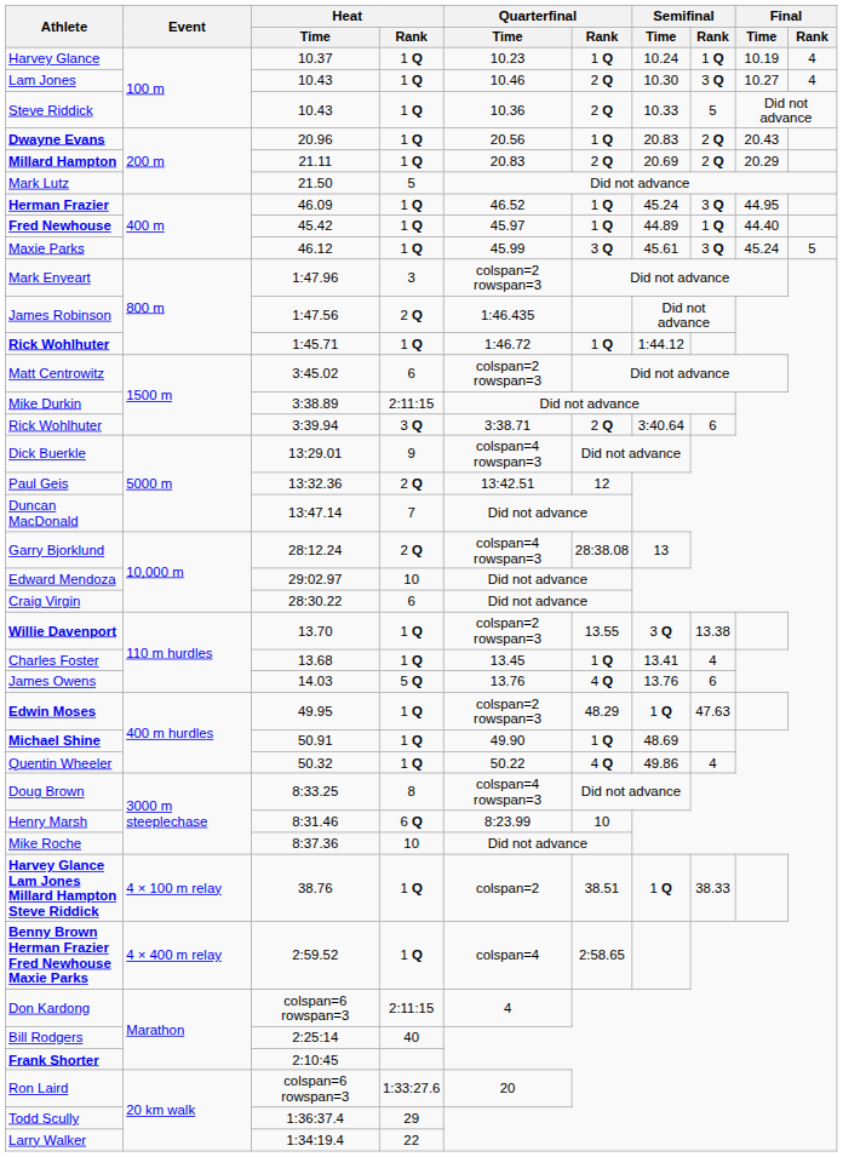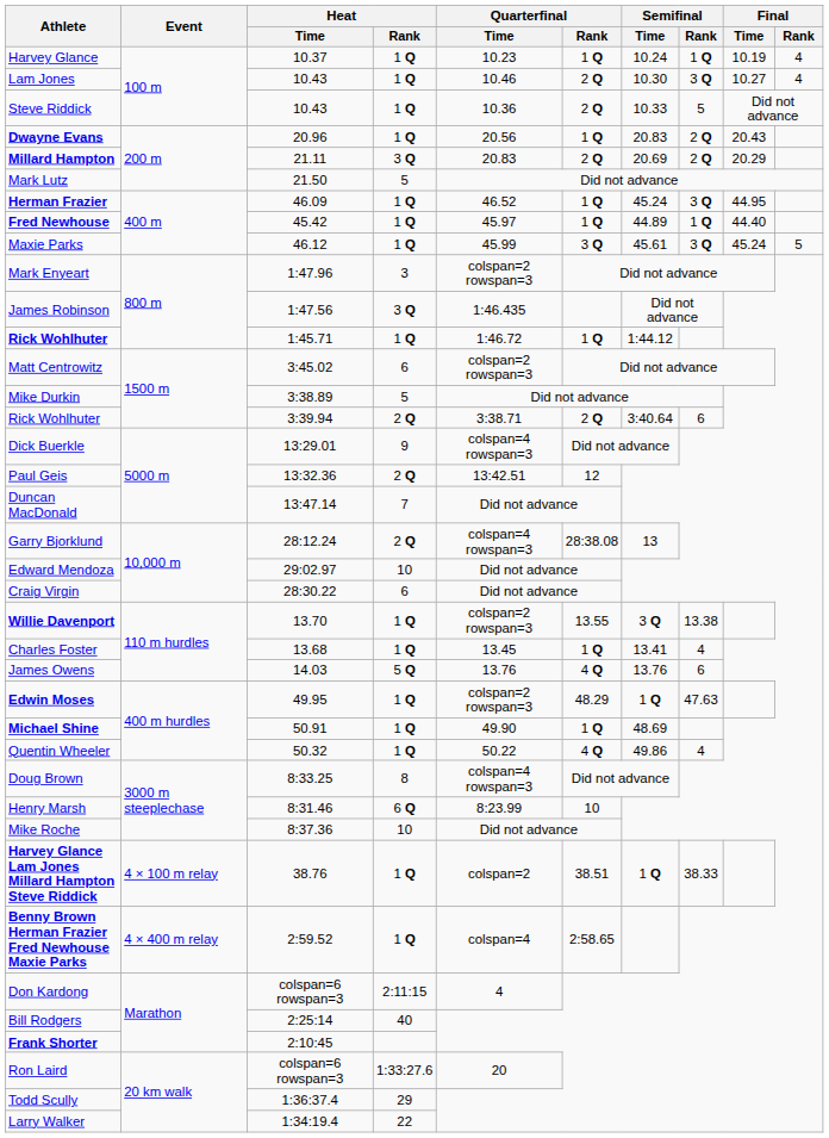Millard Hampton | Heat / Rank: 1 Q -> 3 Q
James Robinson | Heat / Rank: 2 Q -> 3 Q
Mike Durkin | Heat / Rank: 2:11:15 -> 5
Rick Wohlhuter / 3:39.94 | Heat / Rank: 3 Q -> 2 Q
